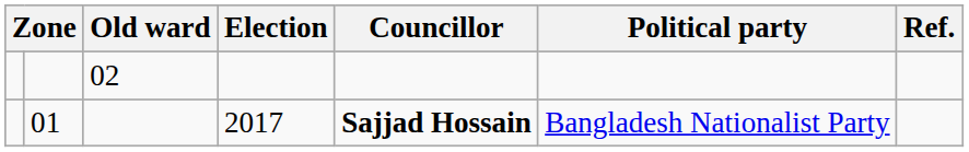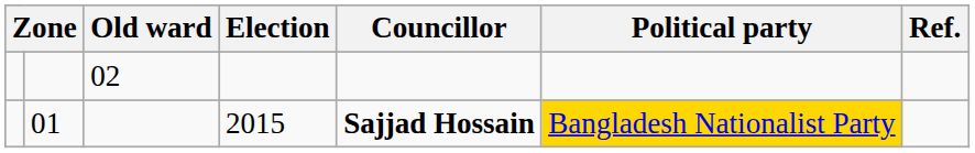01 | Election: 2017 -> 2015
01 | Political party: no background -> gold background
